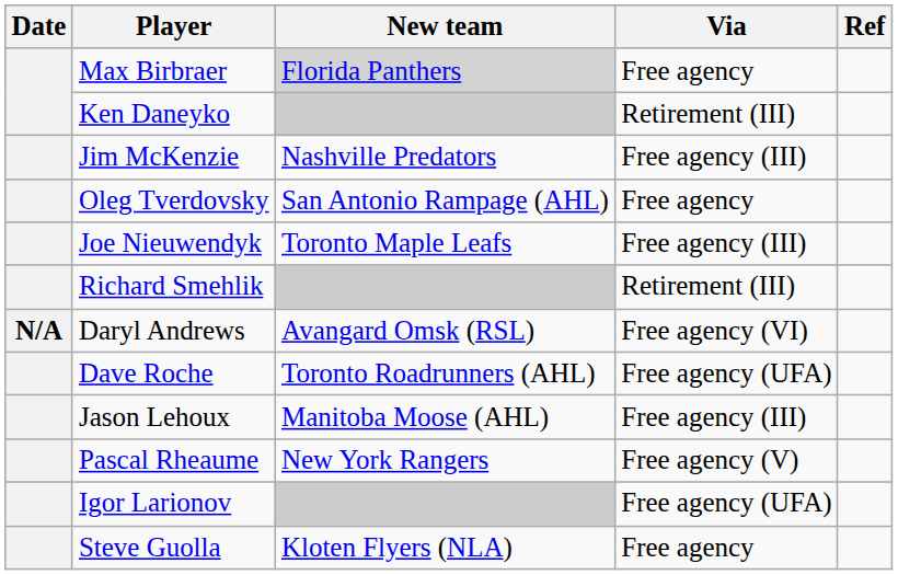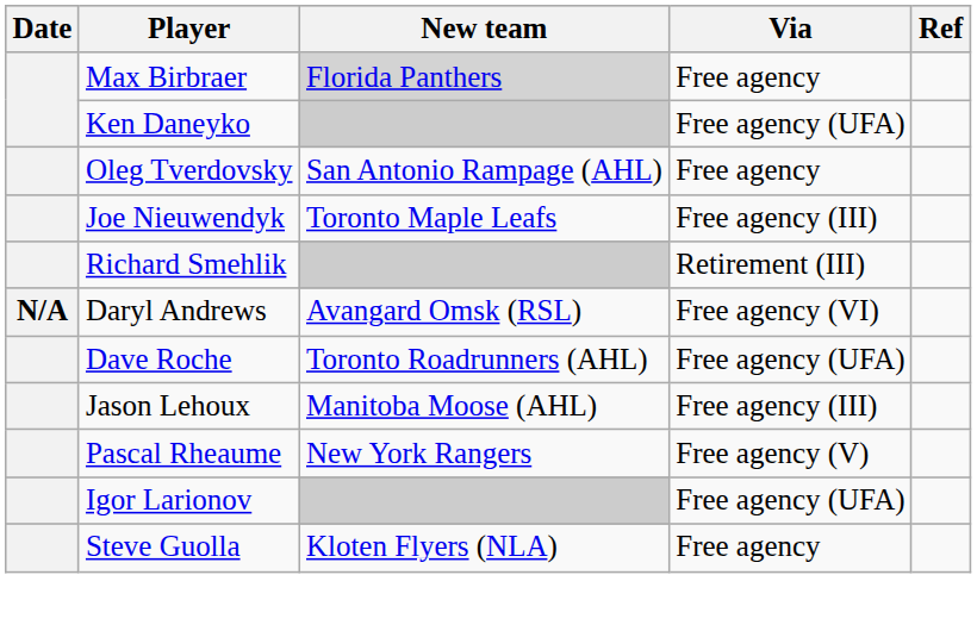Ken Daneyko | Via: Retirement (III) -> Free agency (UFA)
- row: Jim McKenzie | Nashville Predators | Free agency (III)
